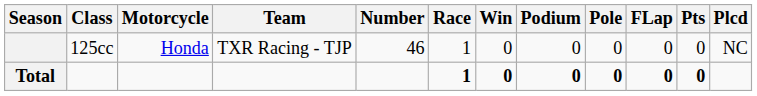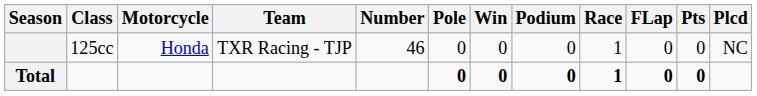columns swapped: Race <-> Pole
